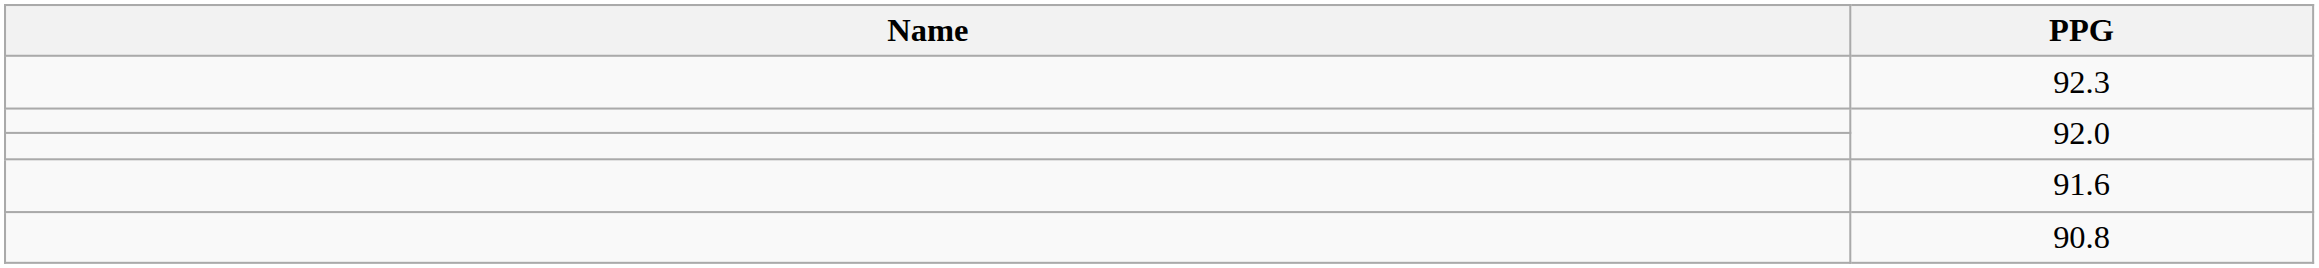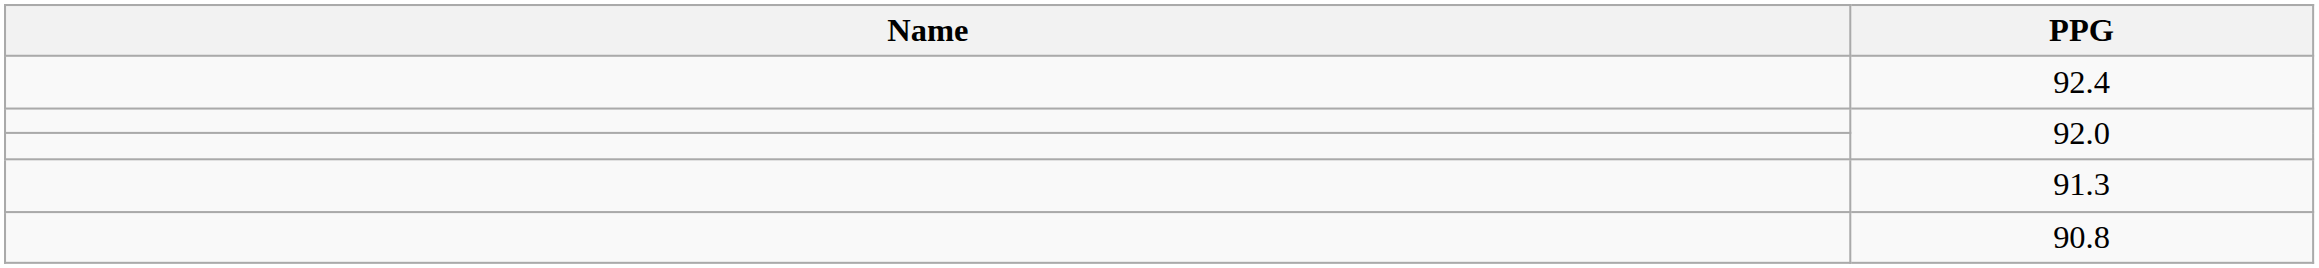row 2 | PPG: 92.3 -> 92.4
row 5 | PPG: 91.6 -> 91.3
